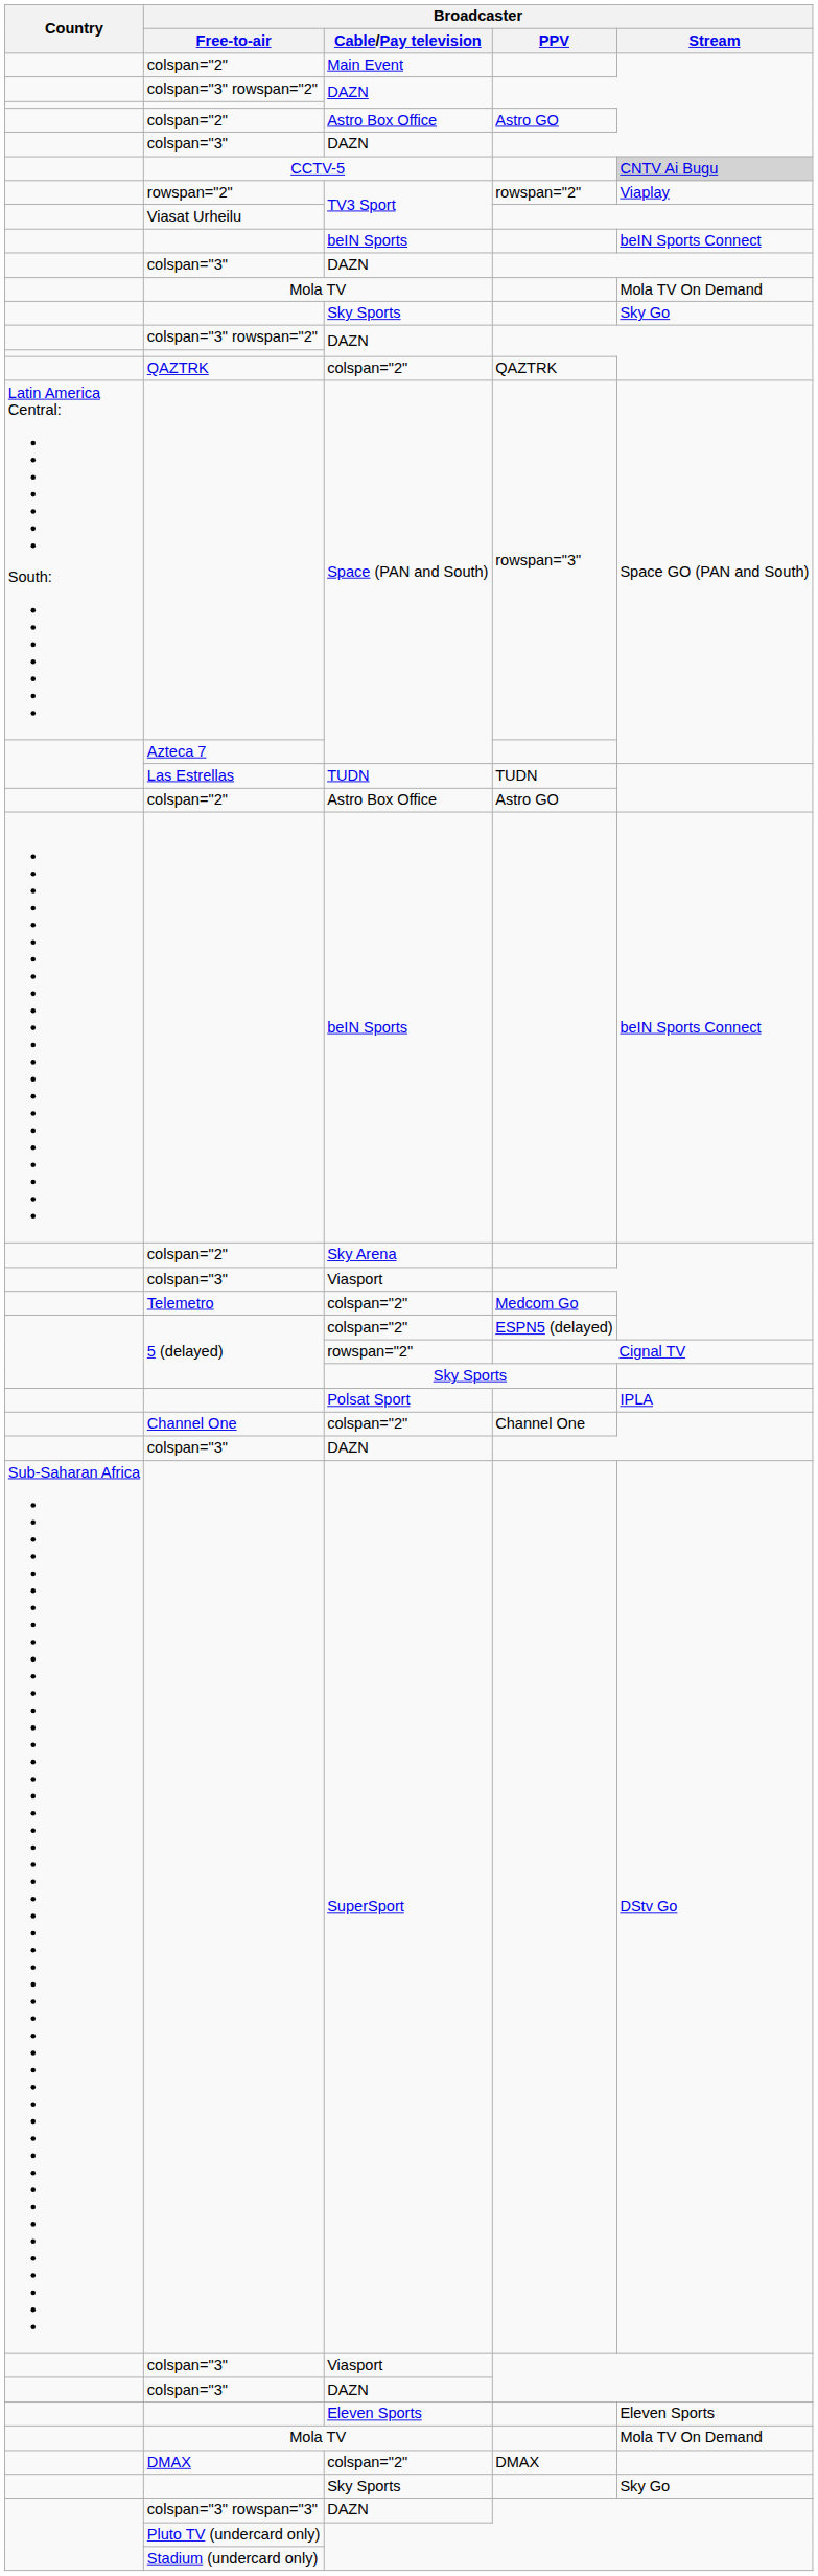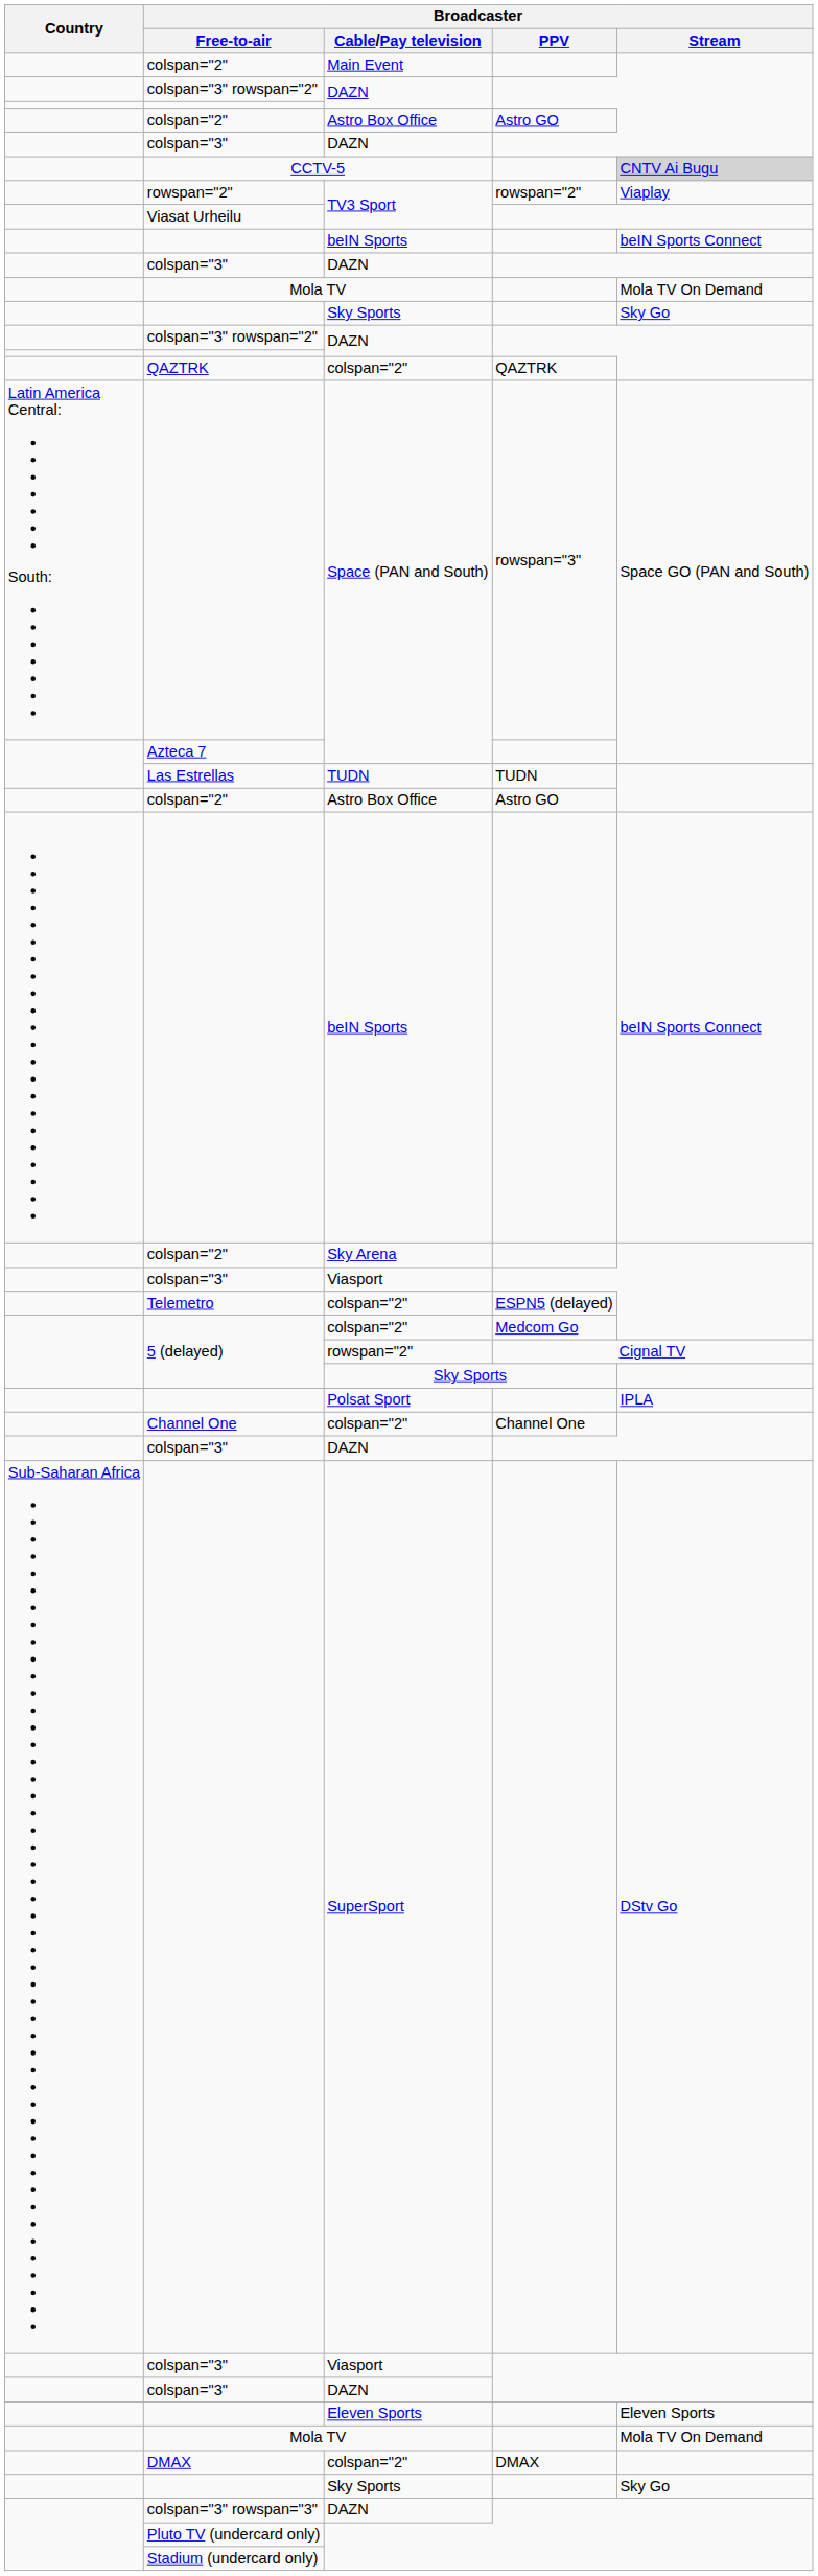Telemetro | Broadcaster / PPV: Medcom Go -> ESPN5 (delayed)
5 (delayed) / colspan="2" | Broadcaster / PPV: ESPN5 (delayed) -> Medcom Go
